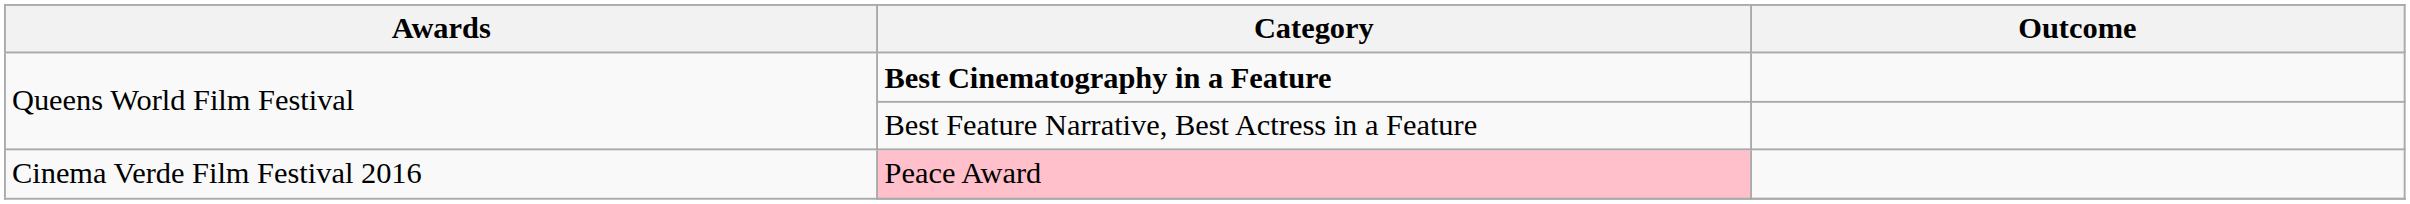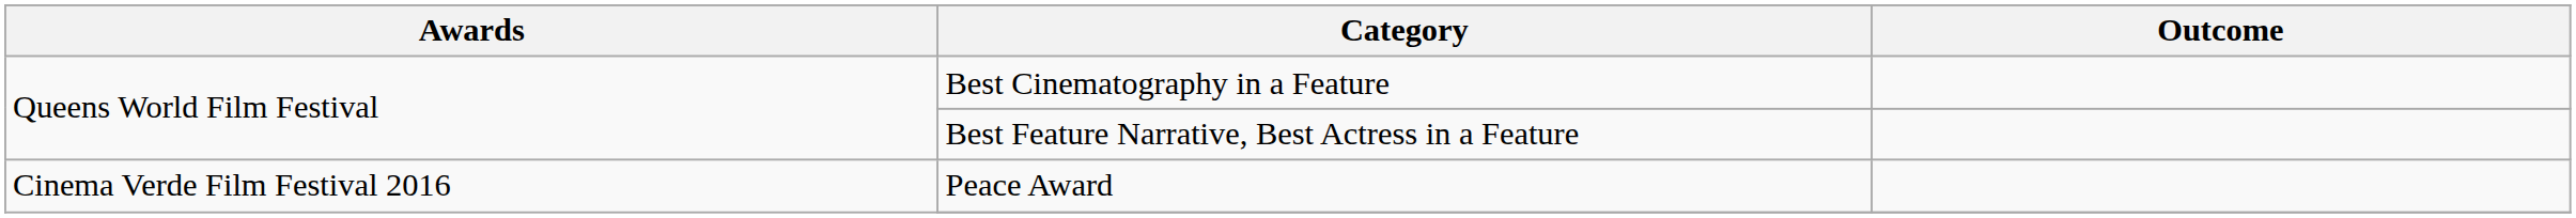Best Cinematography in a Feature | Category: bold -> normal
Peace Award | Category: pink background -> no background
